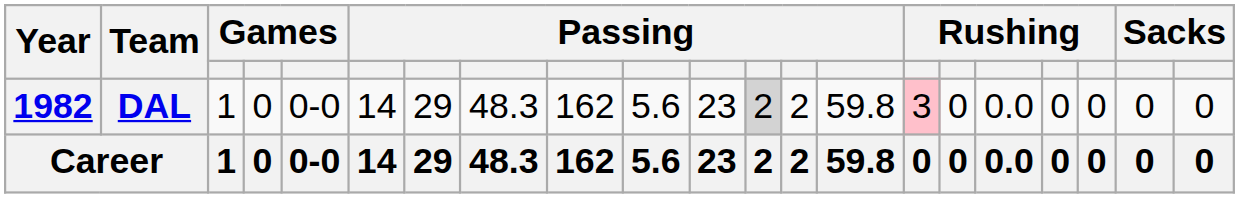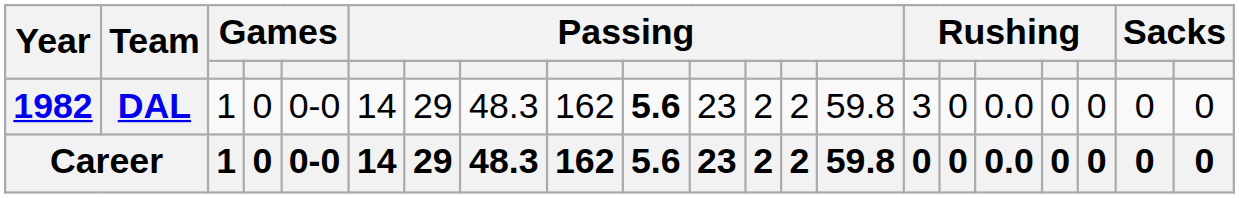DAL | column 10: normal -> bold
DAL | column 12: lightgrey background -> no background
DAL | column 15: pink background -> no background
